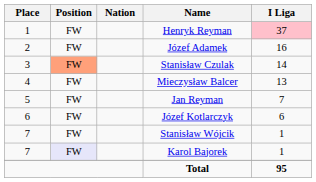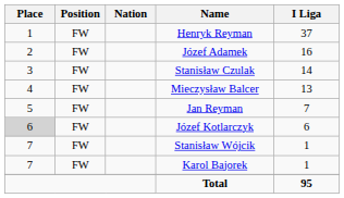Henryk Reyman | I Liga: pink background -> no background
Stanisław Czulak | Position: lightsalmon background -> no background
Józef Kotlarczyk | Place: no background -> lightgrey background
Karol Bajorek | Position: lavender background -> no background
